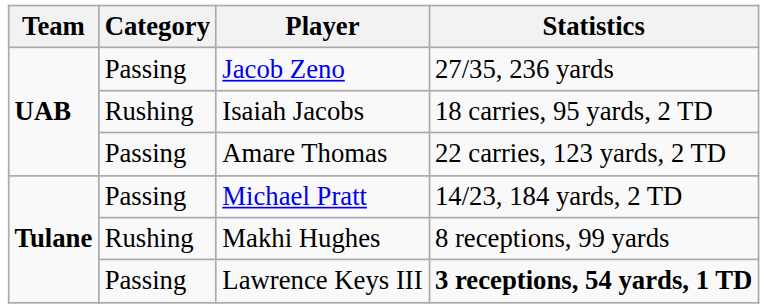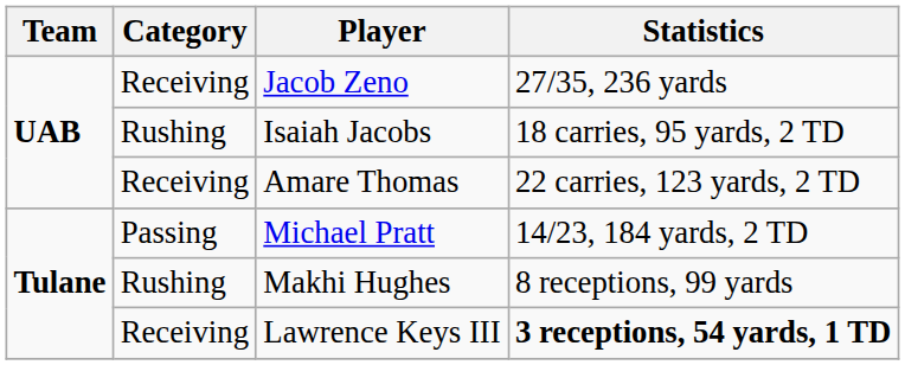Jacob Zeno | Category: Passing -> Receiving
Amare Thomas | Category: Passing -> Receiving
Lawrence Keys III | Category: Passing -> Receiving
